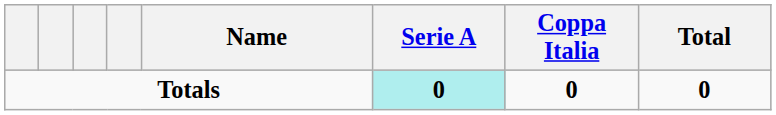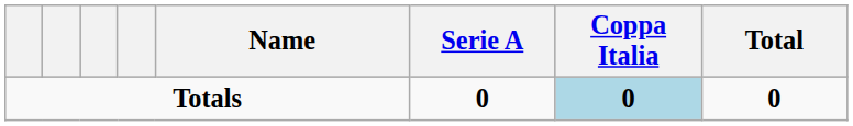row 2 | Serie A: paleturquoise background -> no background
row 2 | Coppa Italia: no background -> lightblue background
